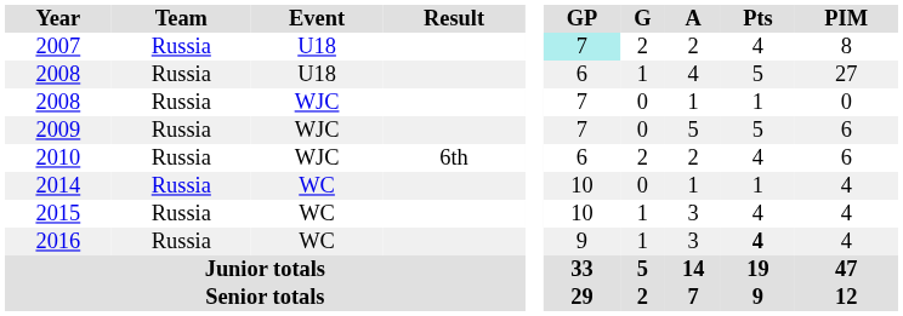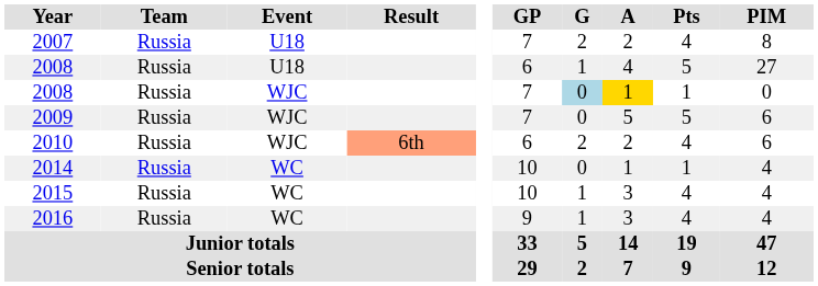2007 | GP: paleturquoise background -> no background
2008 / WJC | G: no background -> lightblue background
2008 / WJC | A: no background -> gold background
2010 | Result: no background -> lightsalmon background
2016 | Pts: bold -> normal
